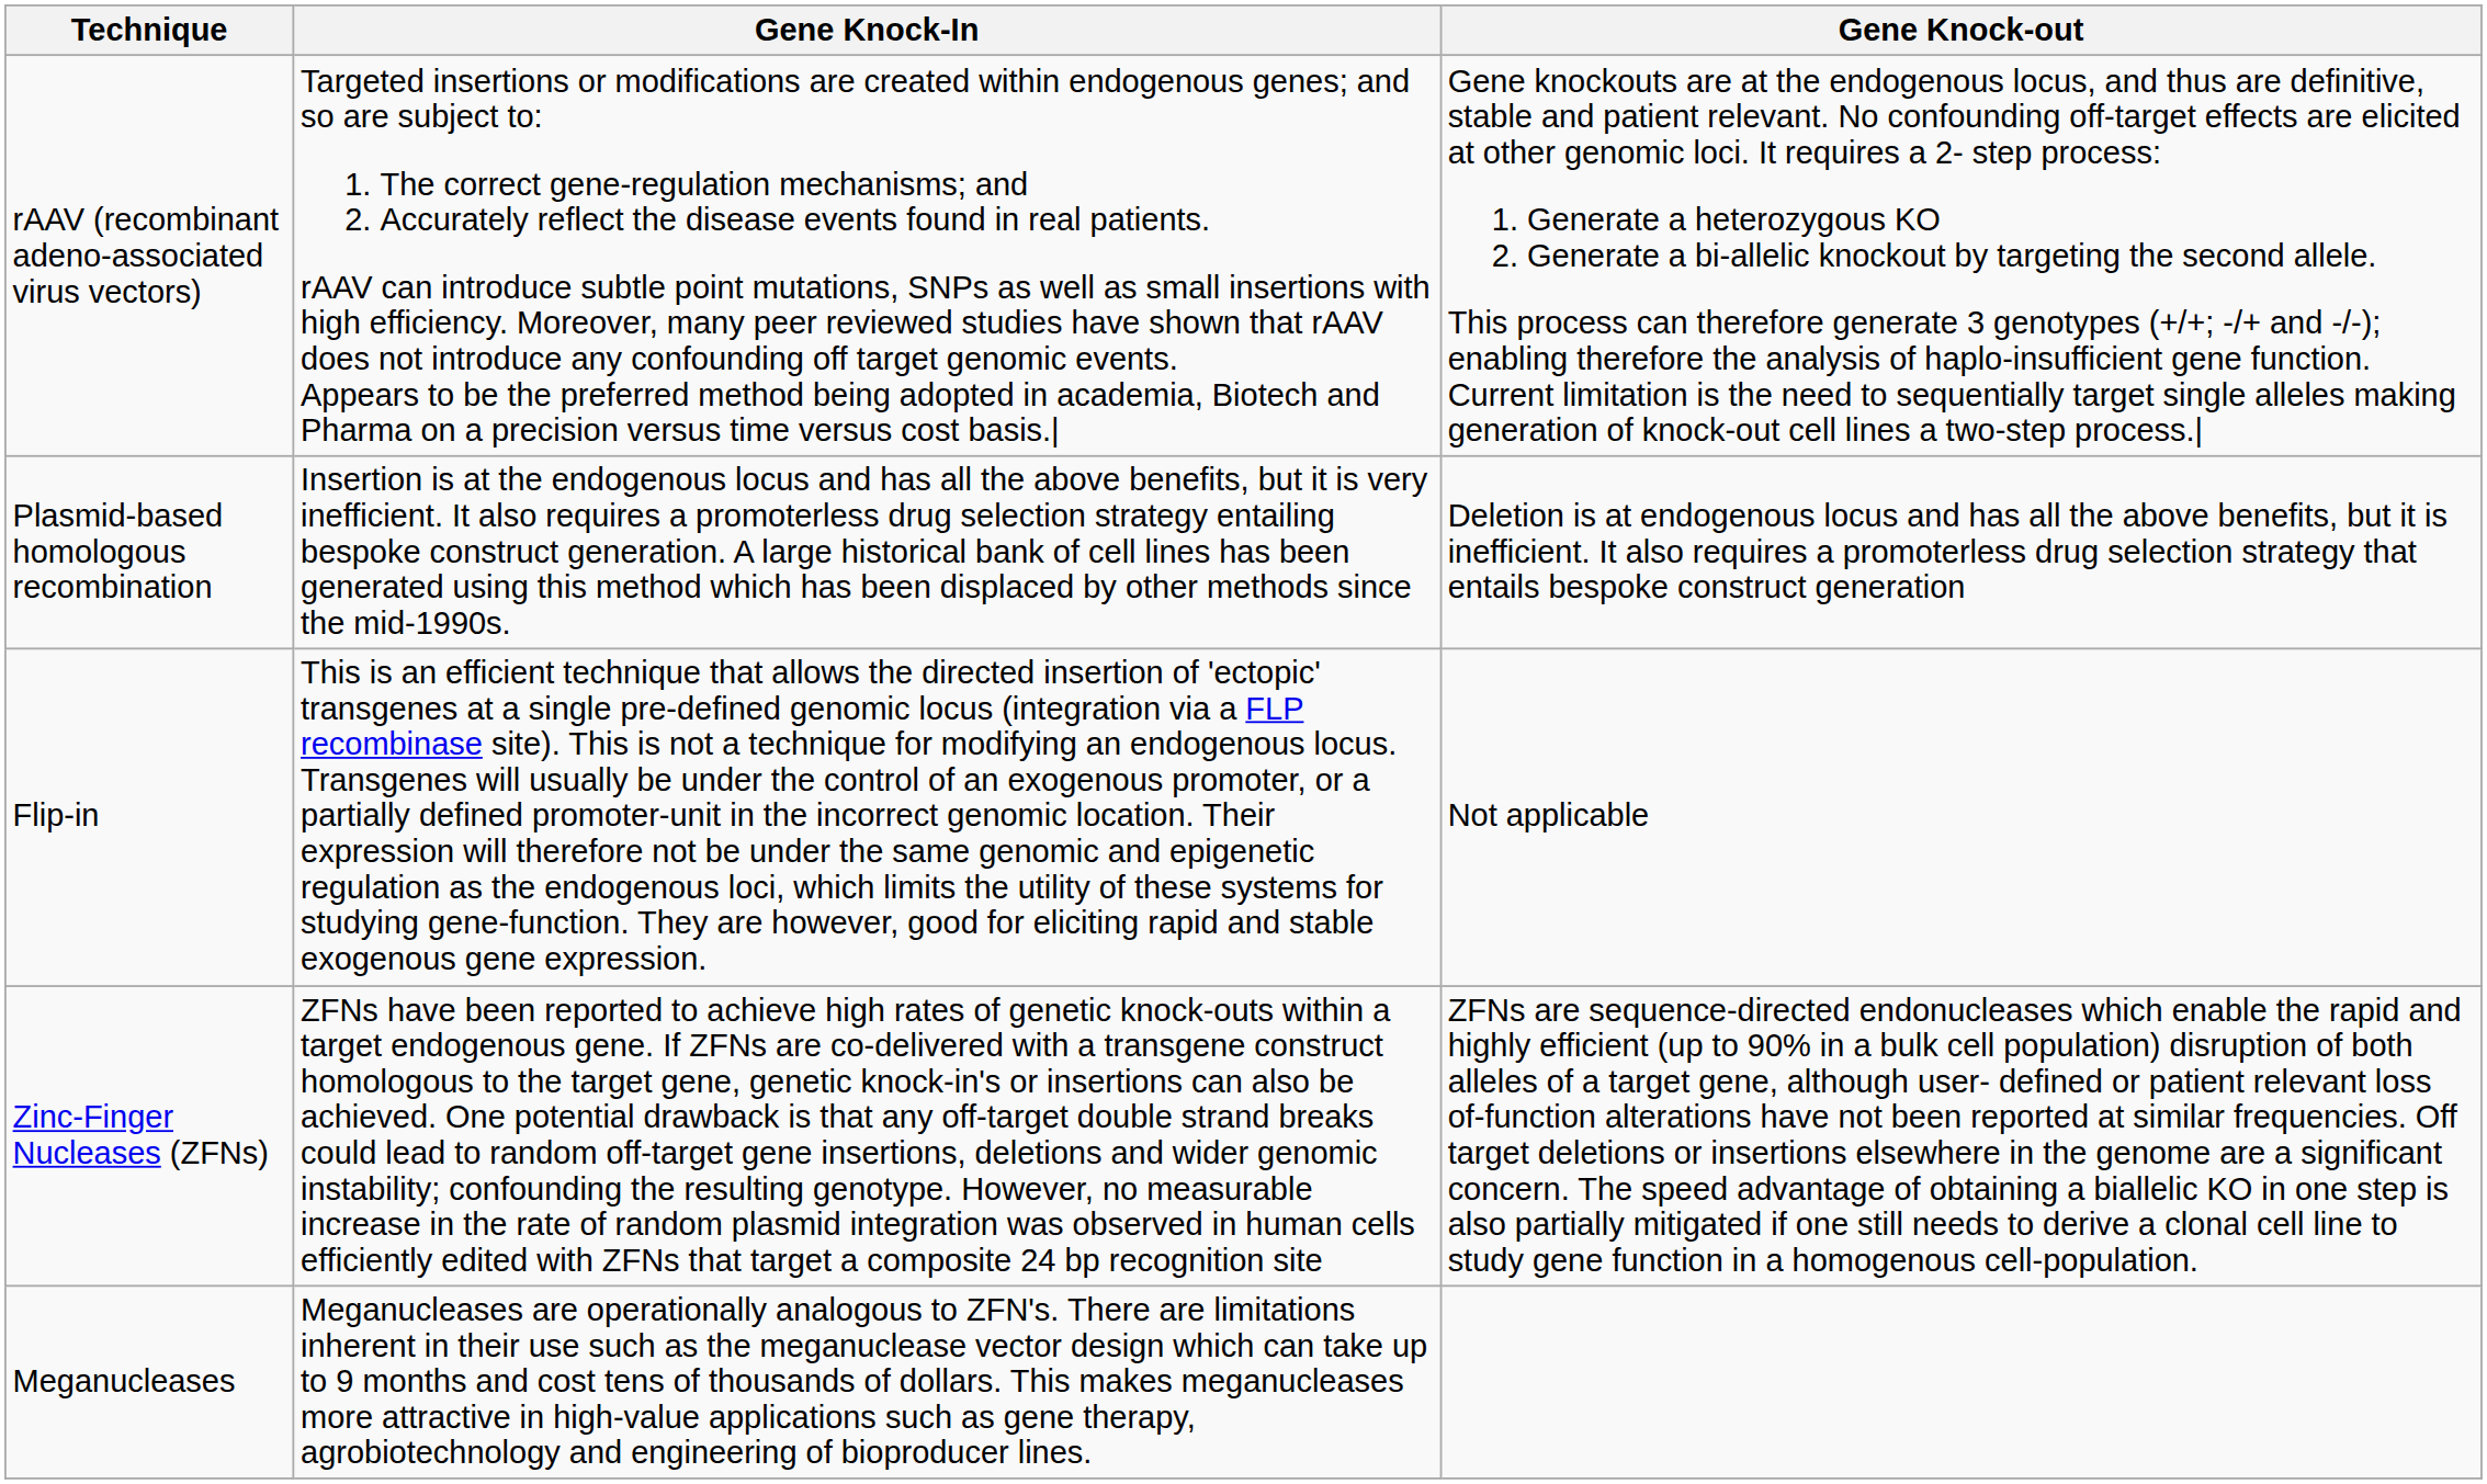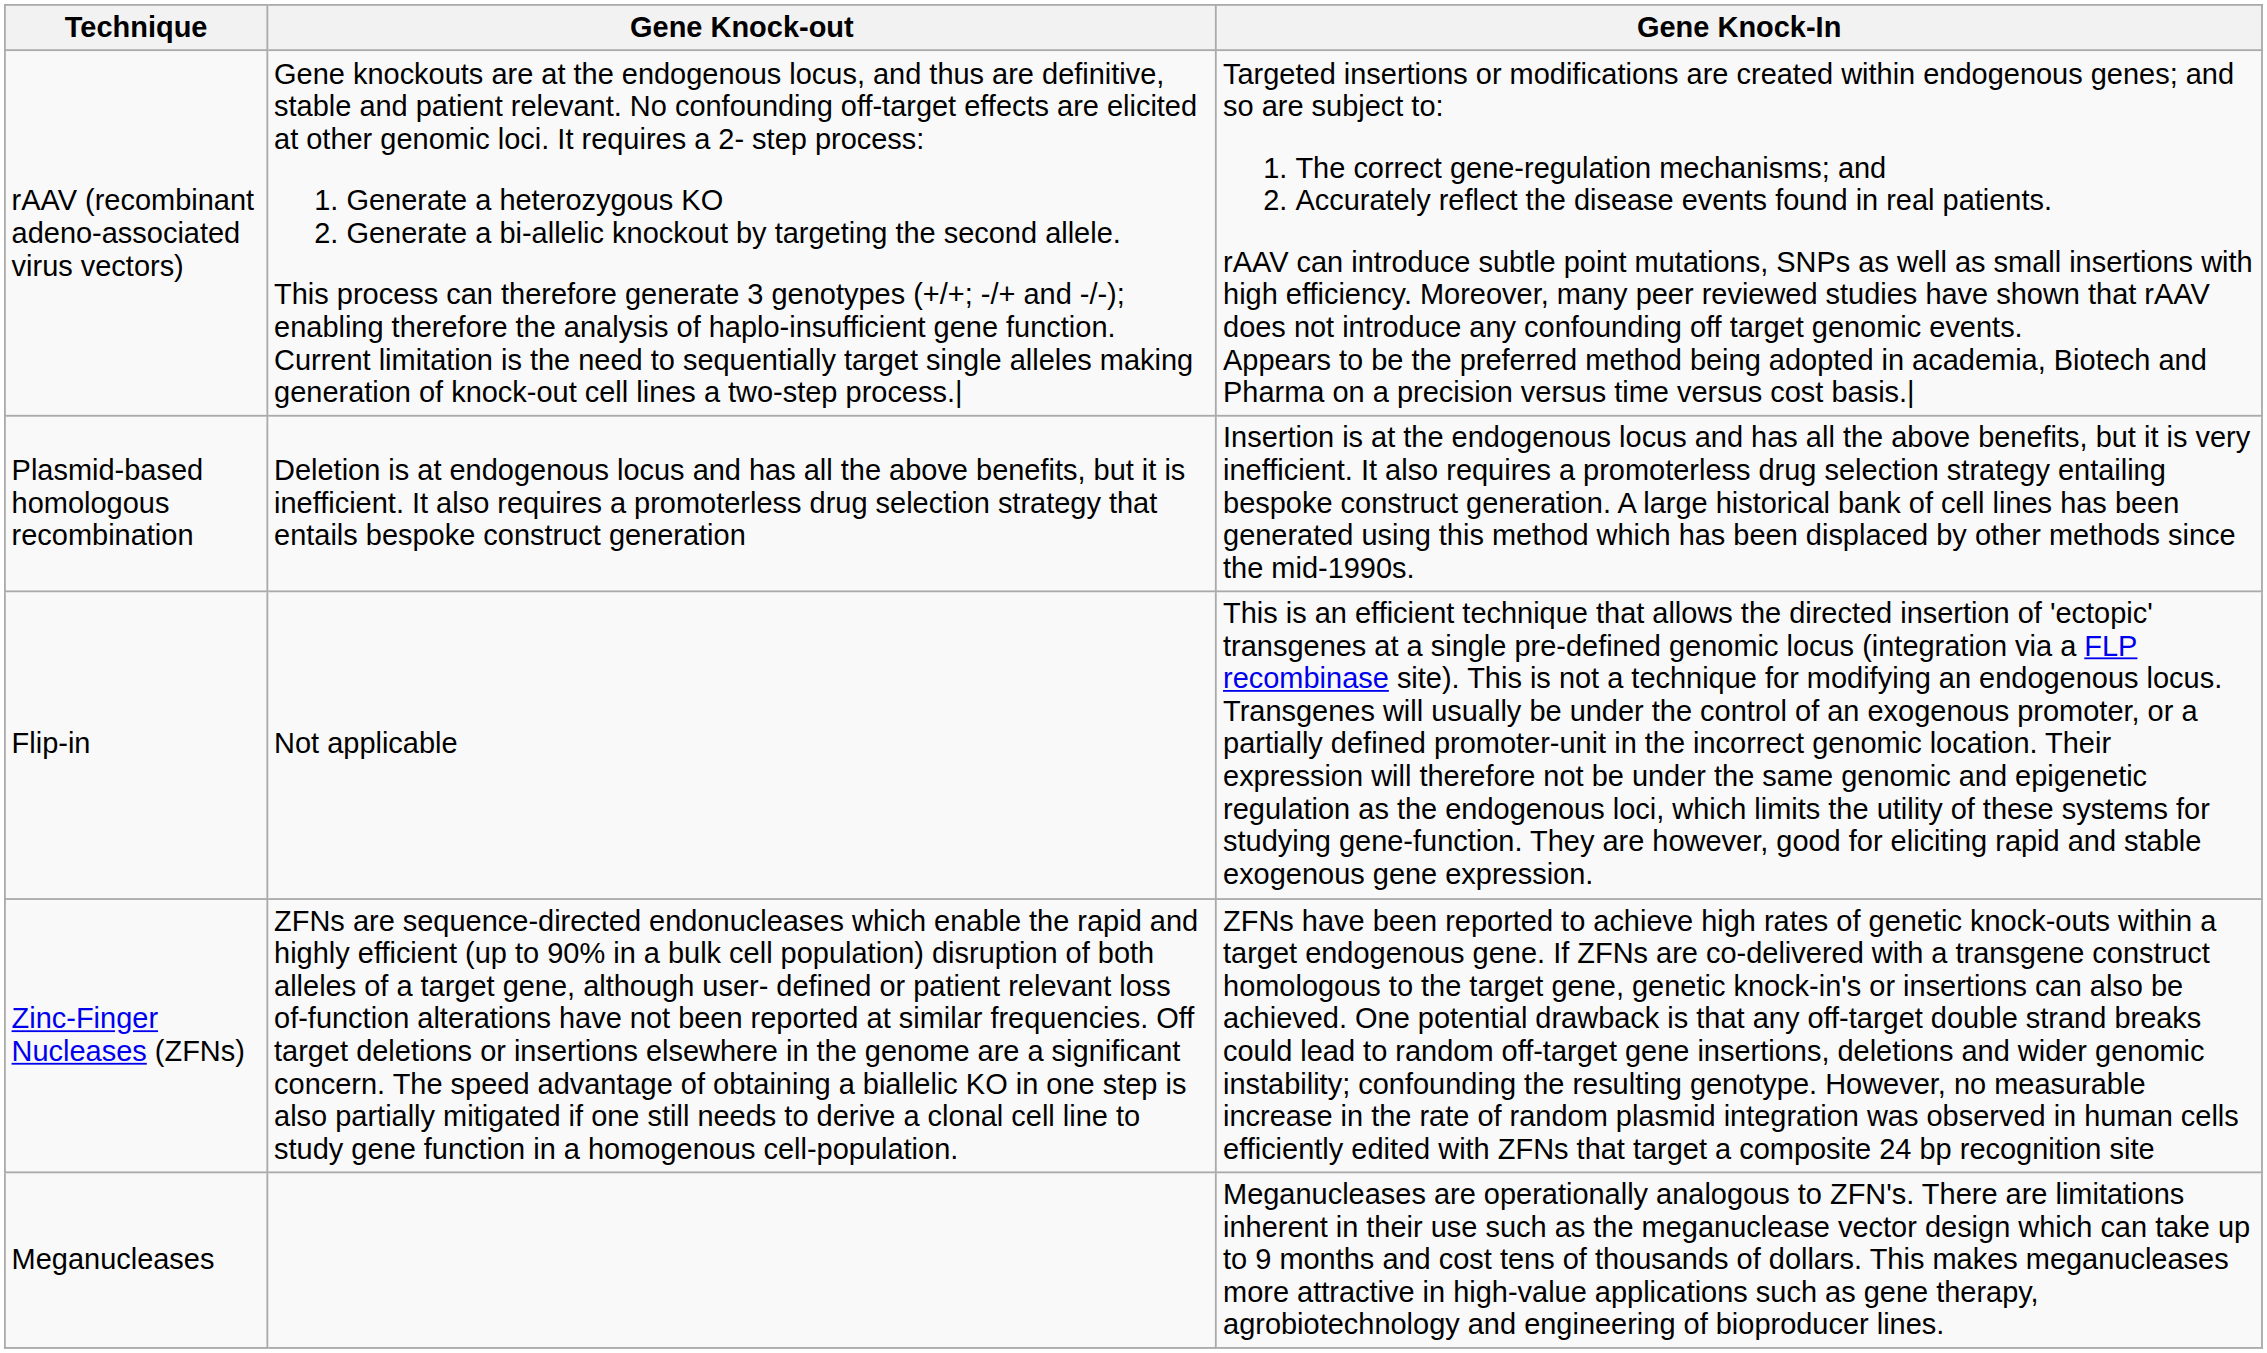columns swapped: Gene Knock-In <-> Gene Knock-out
